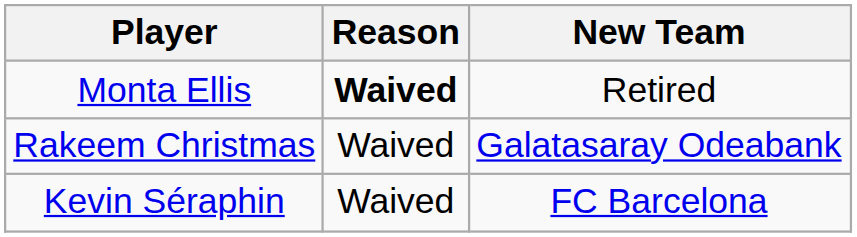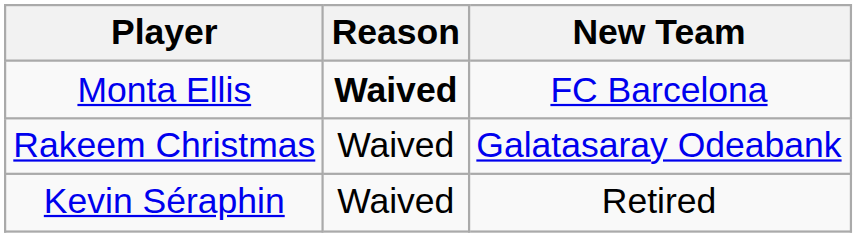Monta Ellis | New Team: Retired -> FC Barcelona
Kevin Séraphin | New Team: FC Barcelona -> Retired
